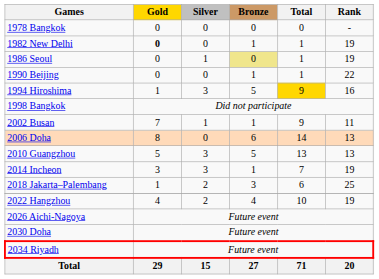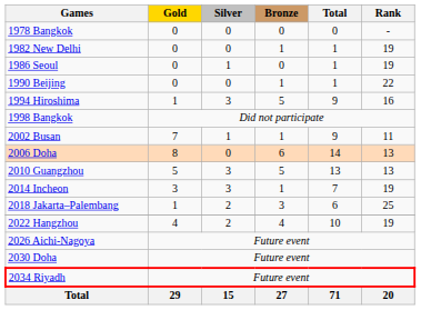1982 New Delhi | Gold: bold -> normal
1986 Seoul | Bronze: khaki background -> no background
1994 Hiroshima | Total: gold background -> no background
